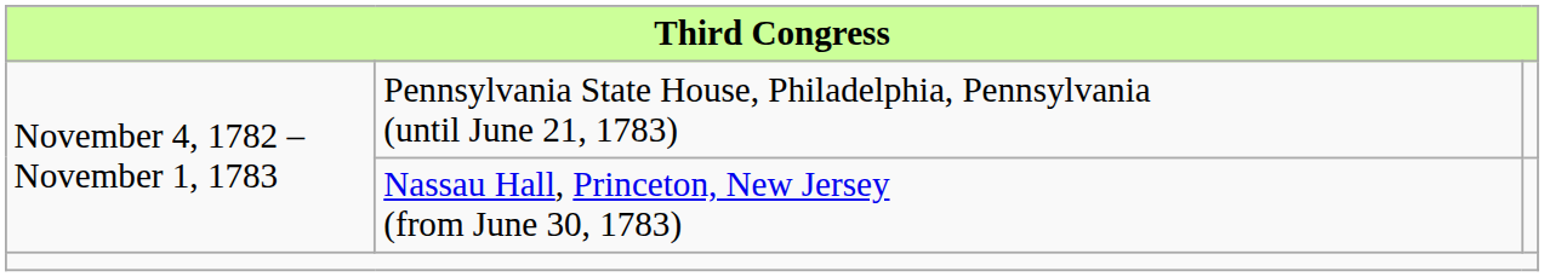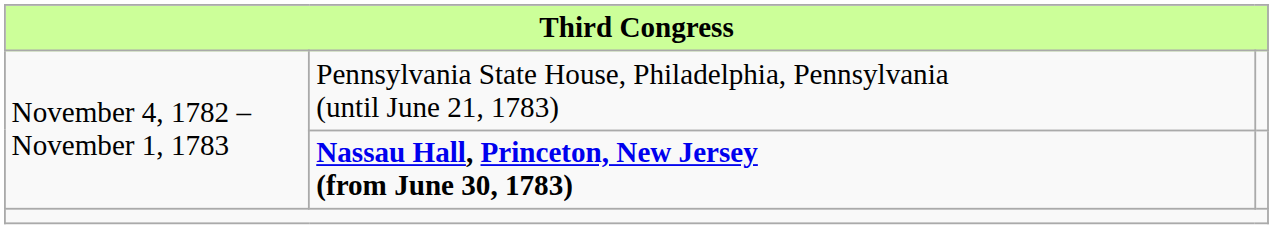Nassau Hall, Princeton, New Jersey (from June 30, 1783) | column 2: normal -> bold
